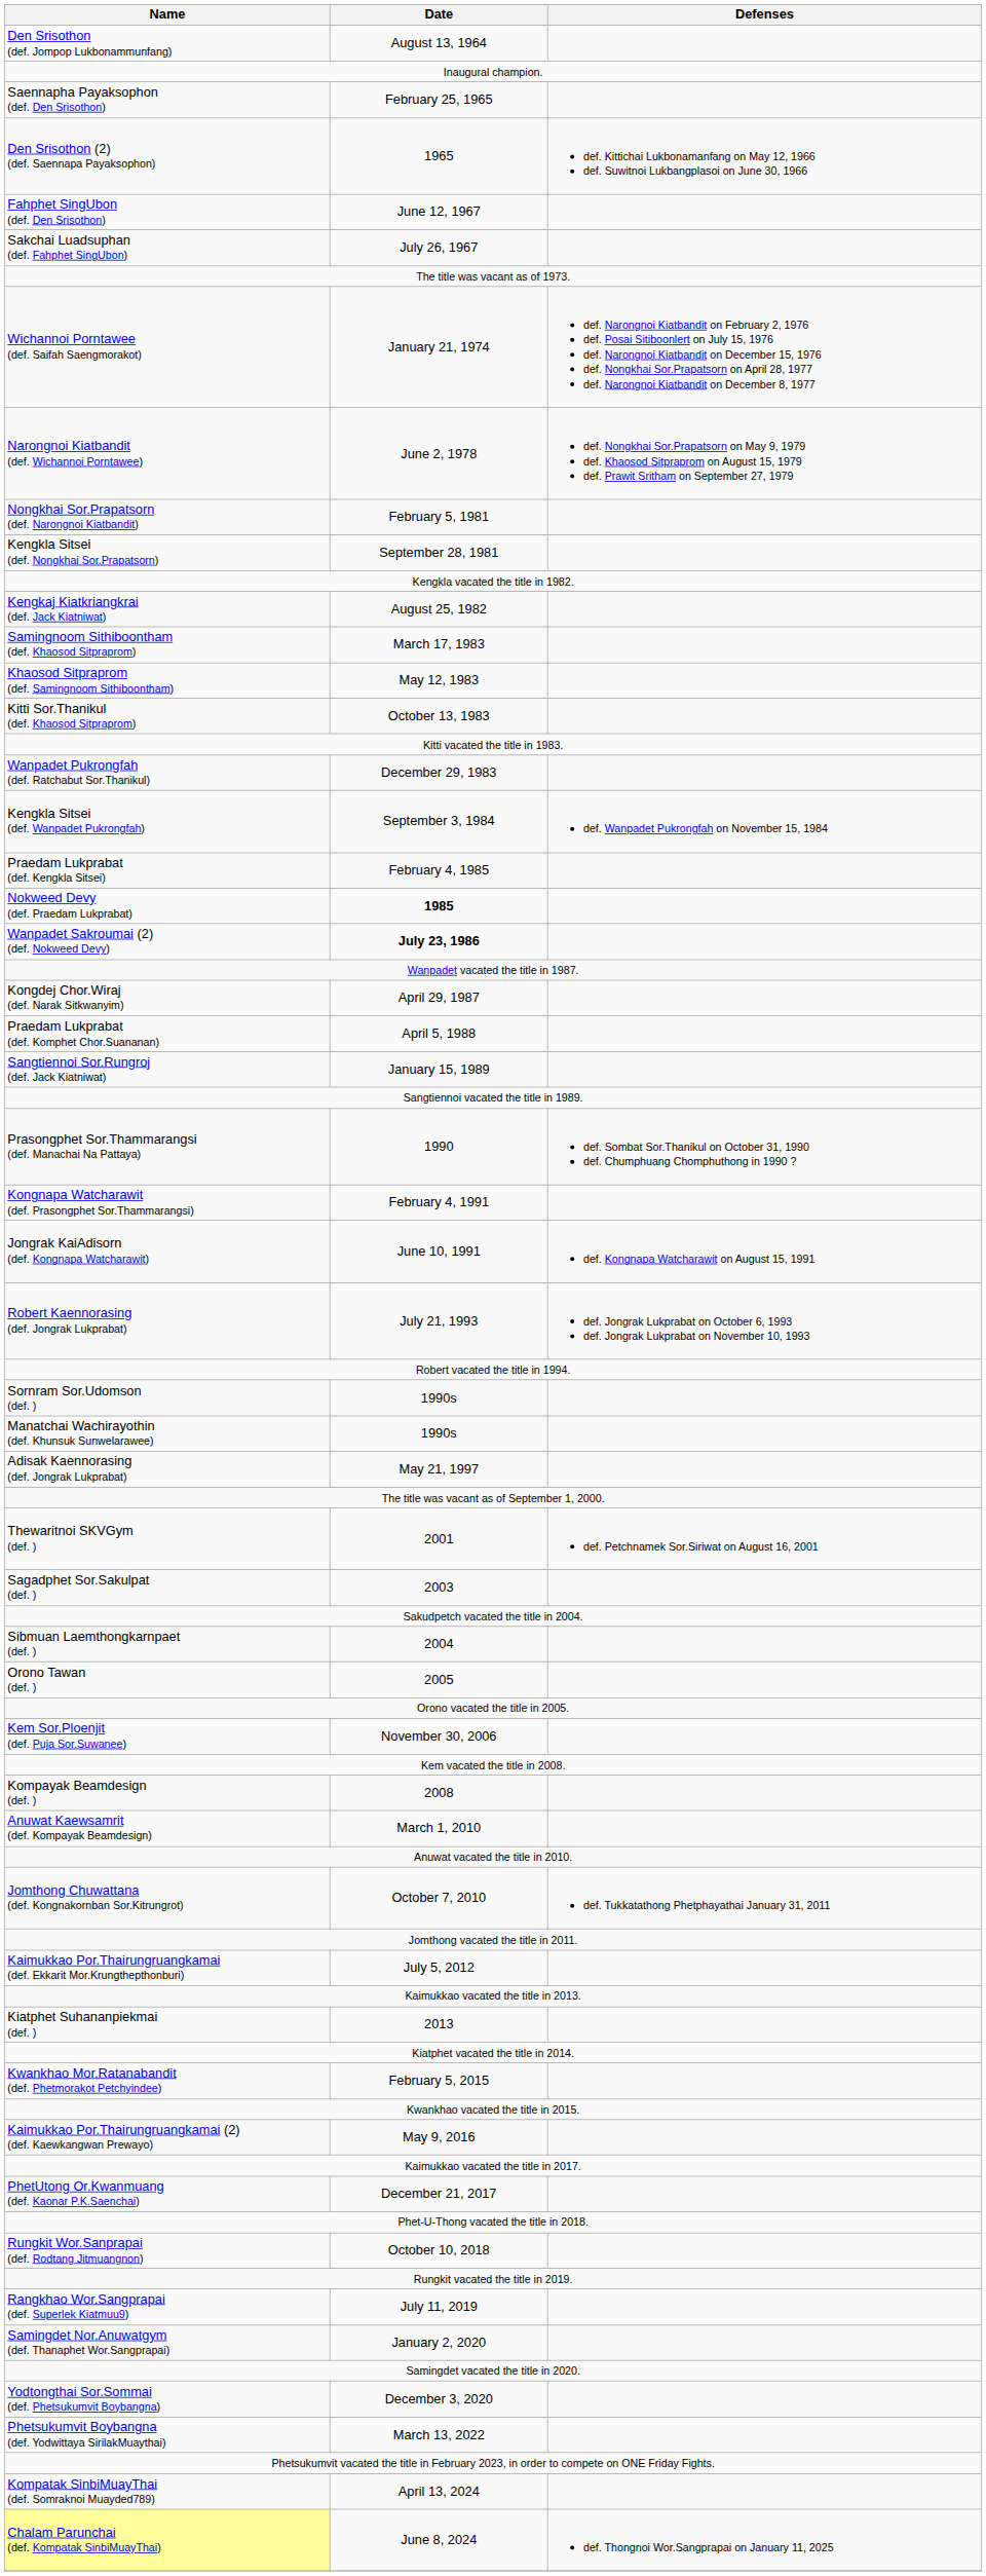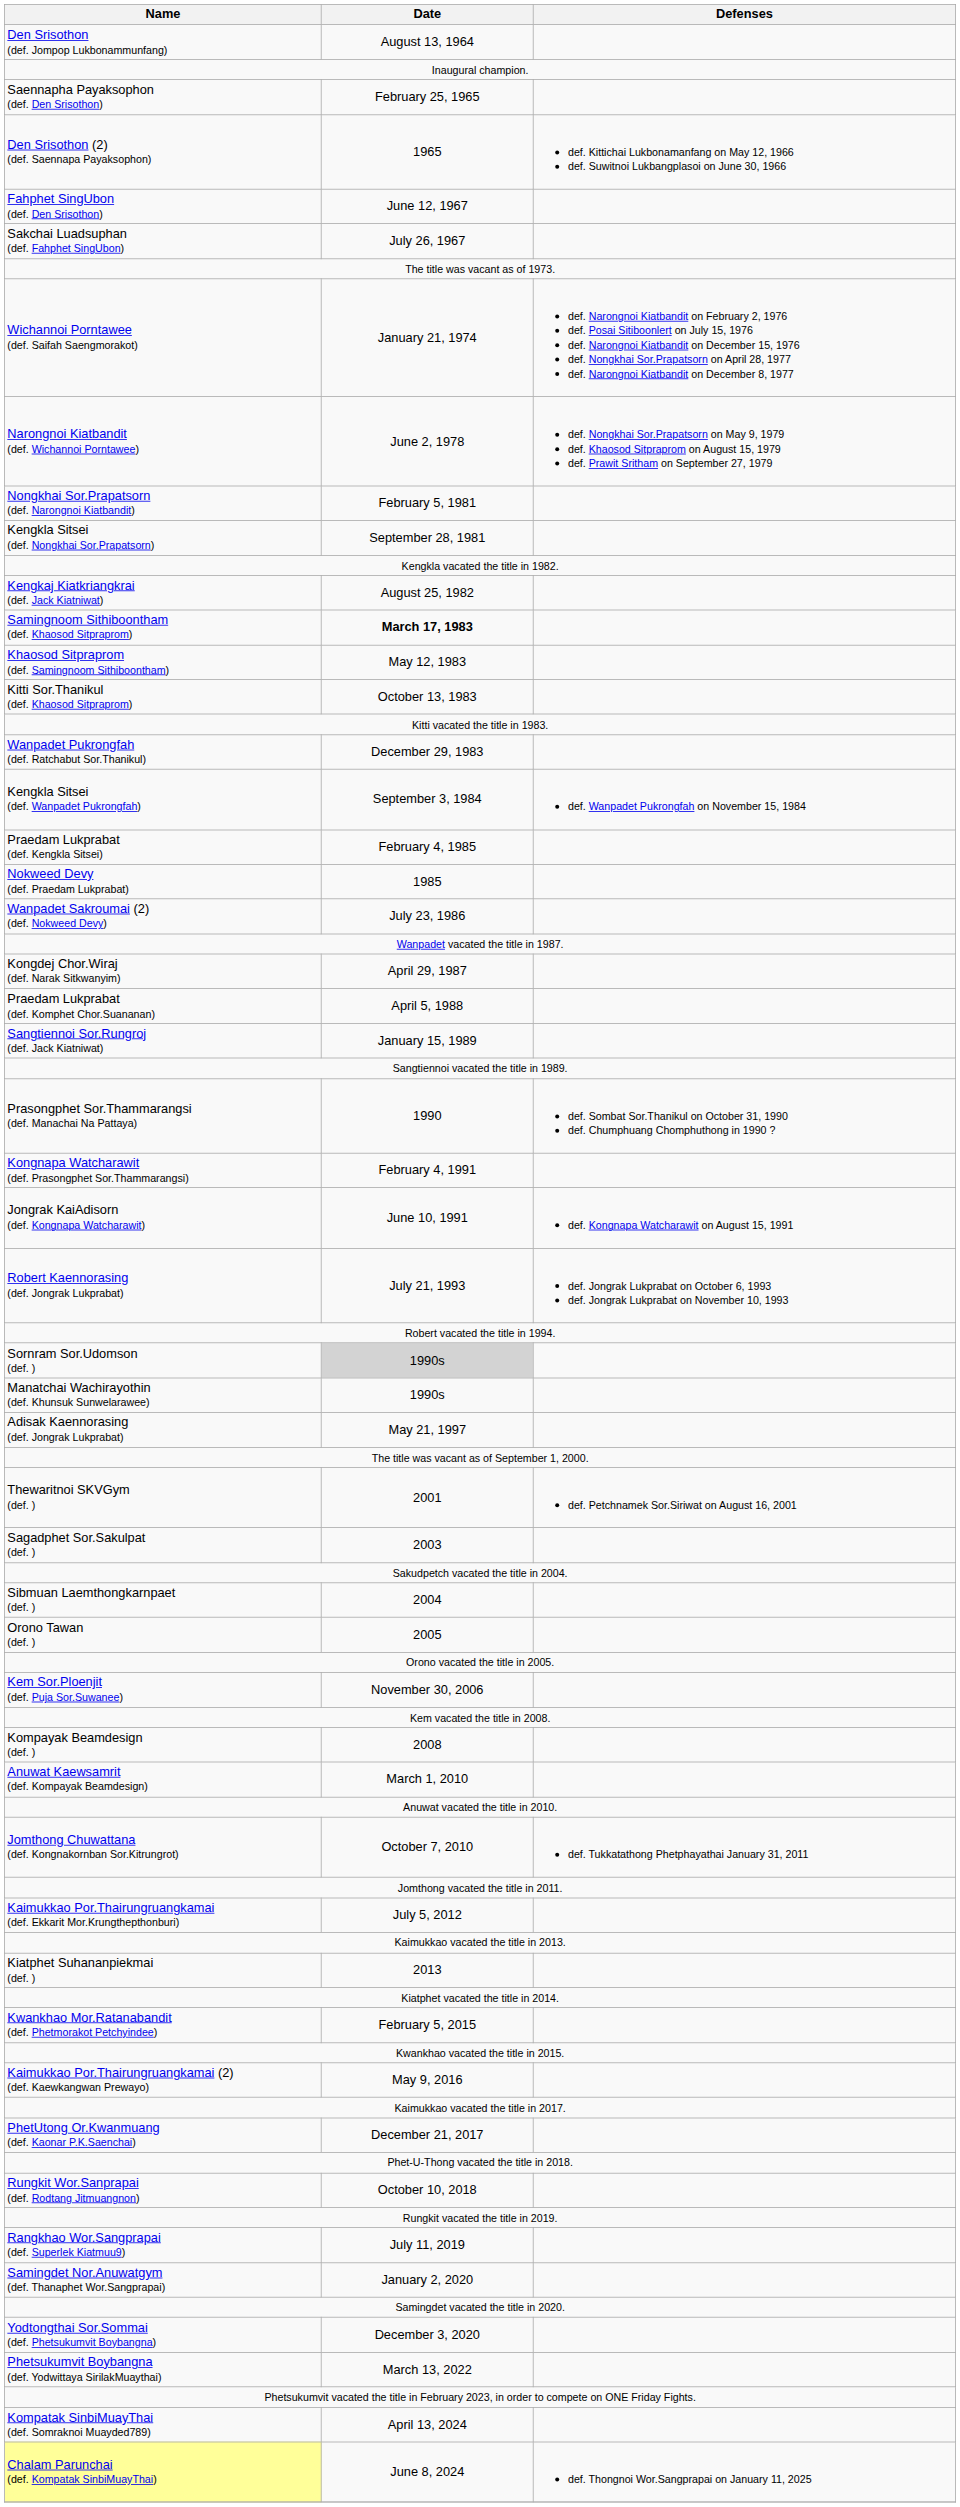Samingnoom Sithiboontham (def. Khaosod Sitpraprom) | Date: normal -> bold
Nokweed Devy (def. Praedam Lukprabat) | Date: bold -> normal
Wanpadet Sakroumai (2) (def. Nokweed Devy) | Date: bold -> normal
Sornram Sor.Udomson (def. ) | Date: no background -> lightgrey background
